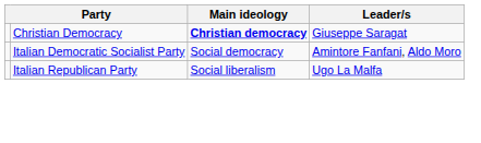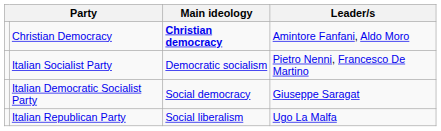Christian Democracy | Leader/s: Giuseppe Saragat -> Amintore Fanfani, Aldo Moro
+ row: Italian Socialist Party | Democratic socialism | Pietro Nenni, Francesco De Martino
Italian Democratic Socialist Party | Leader/s: Amintore Fanfani, Aldo Moro -> Giuseppe Saragat
